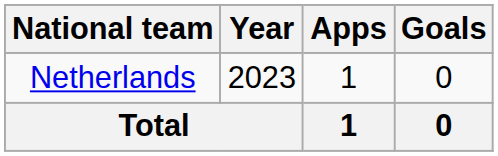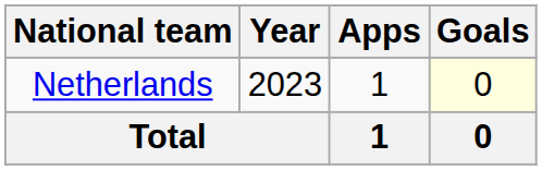Netherlands | Goals: no background -> lightyellow background
